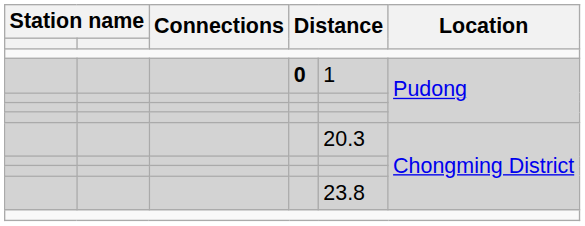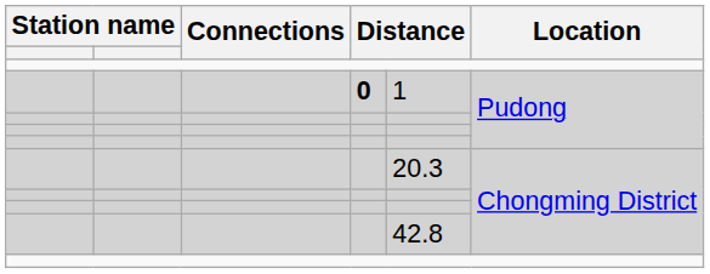row 11 | column 5: 23.8 -> 42.8
